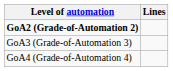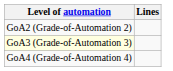GoA2 (Grade-of-Automation 2) | Level of automation: bold -> normal
GoA3 (Grade-of-Automation 3) | Level of automation: no background -> lightyellow background
